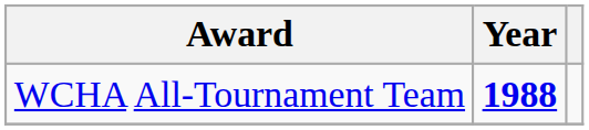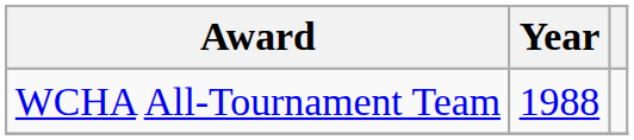row 2 | Year: bold -> normal
